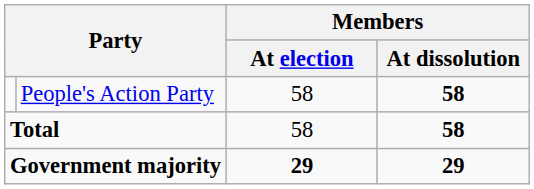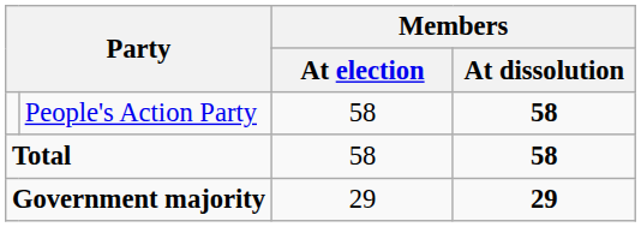Government majority | Members / At election: bold -> normal
